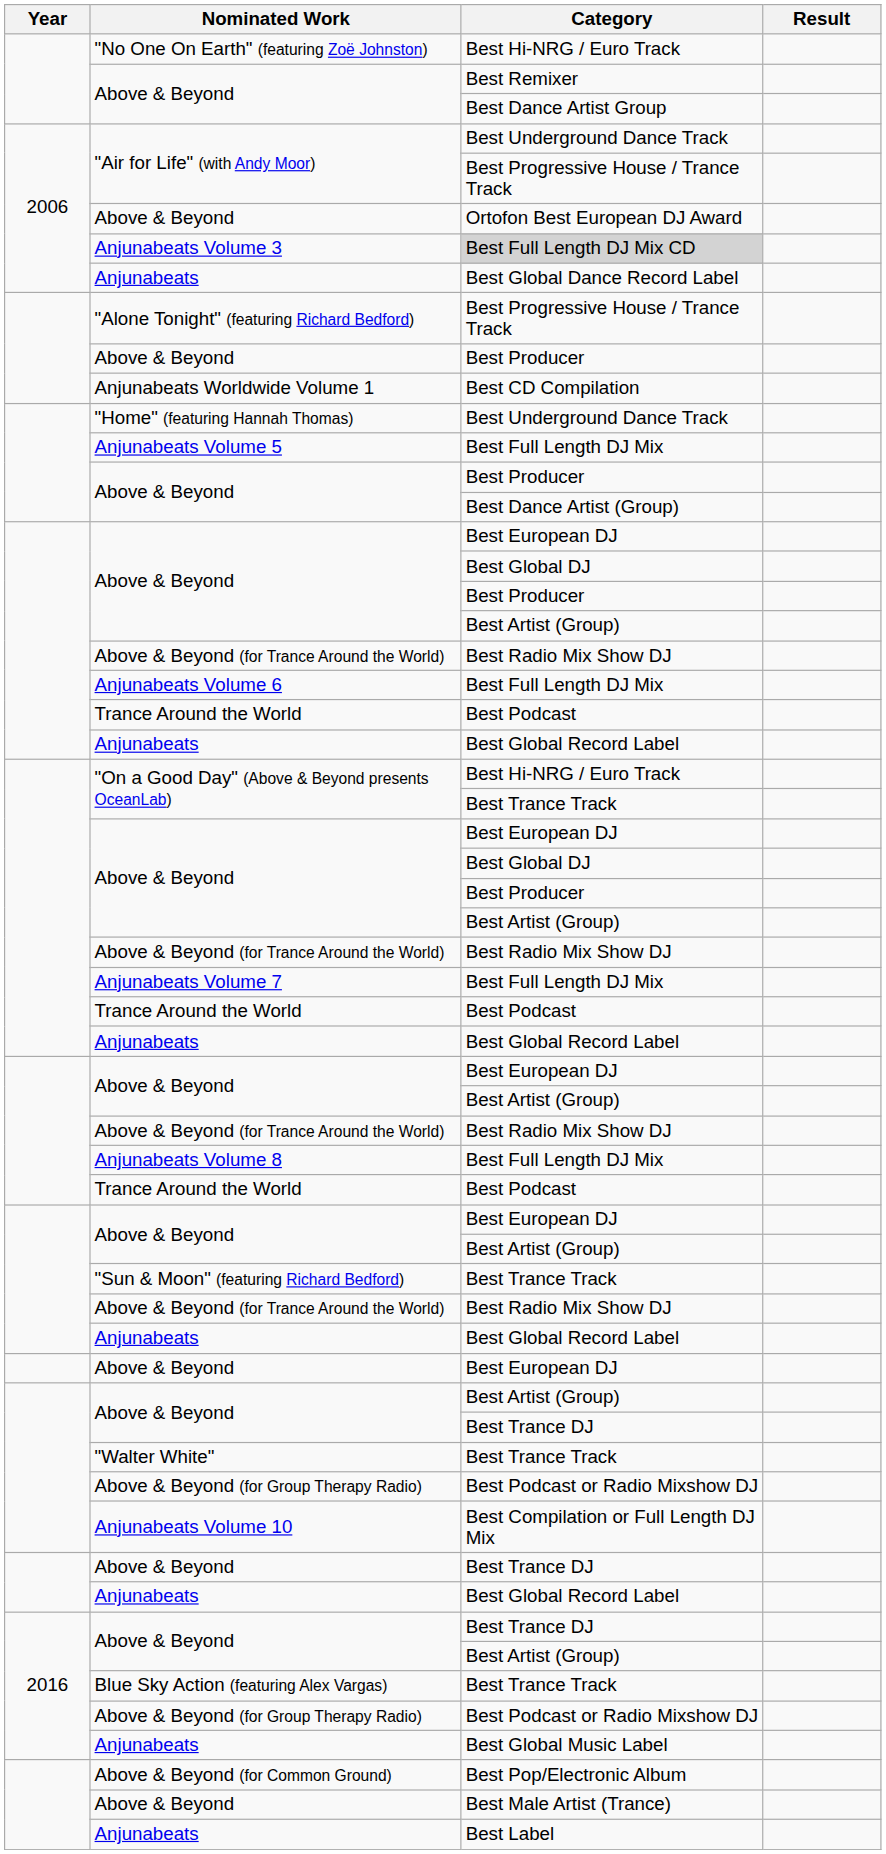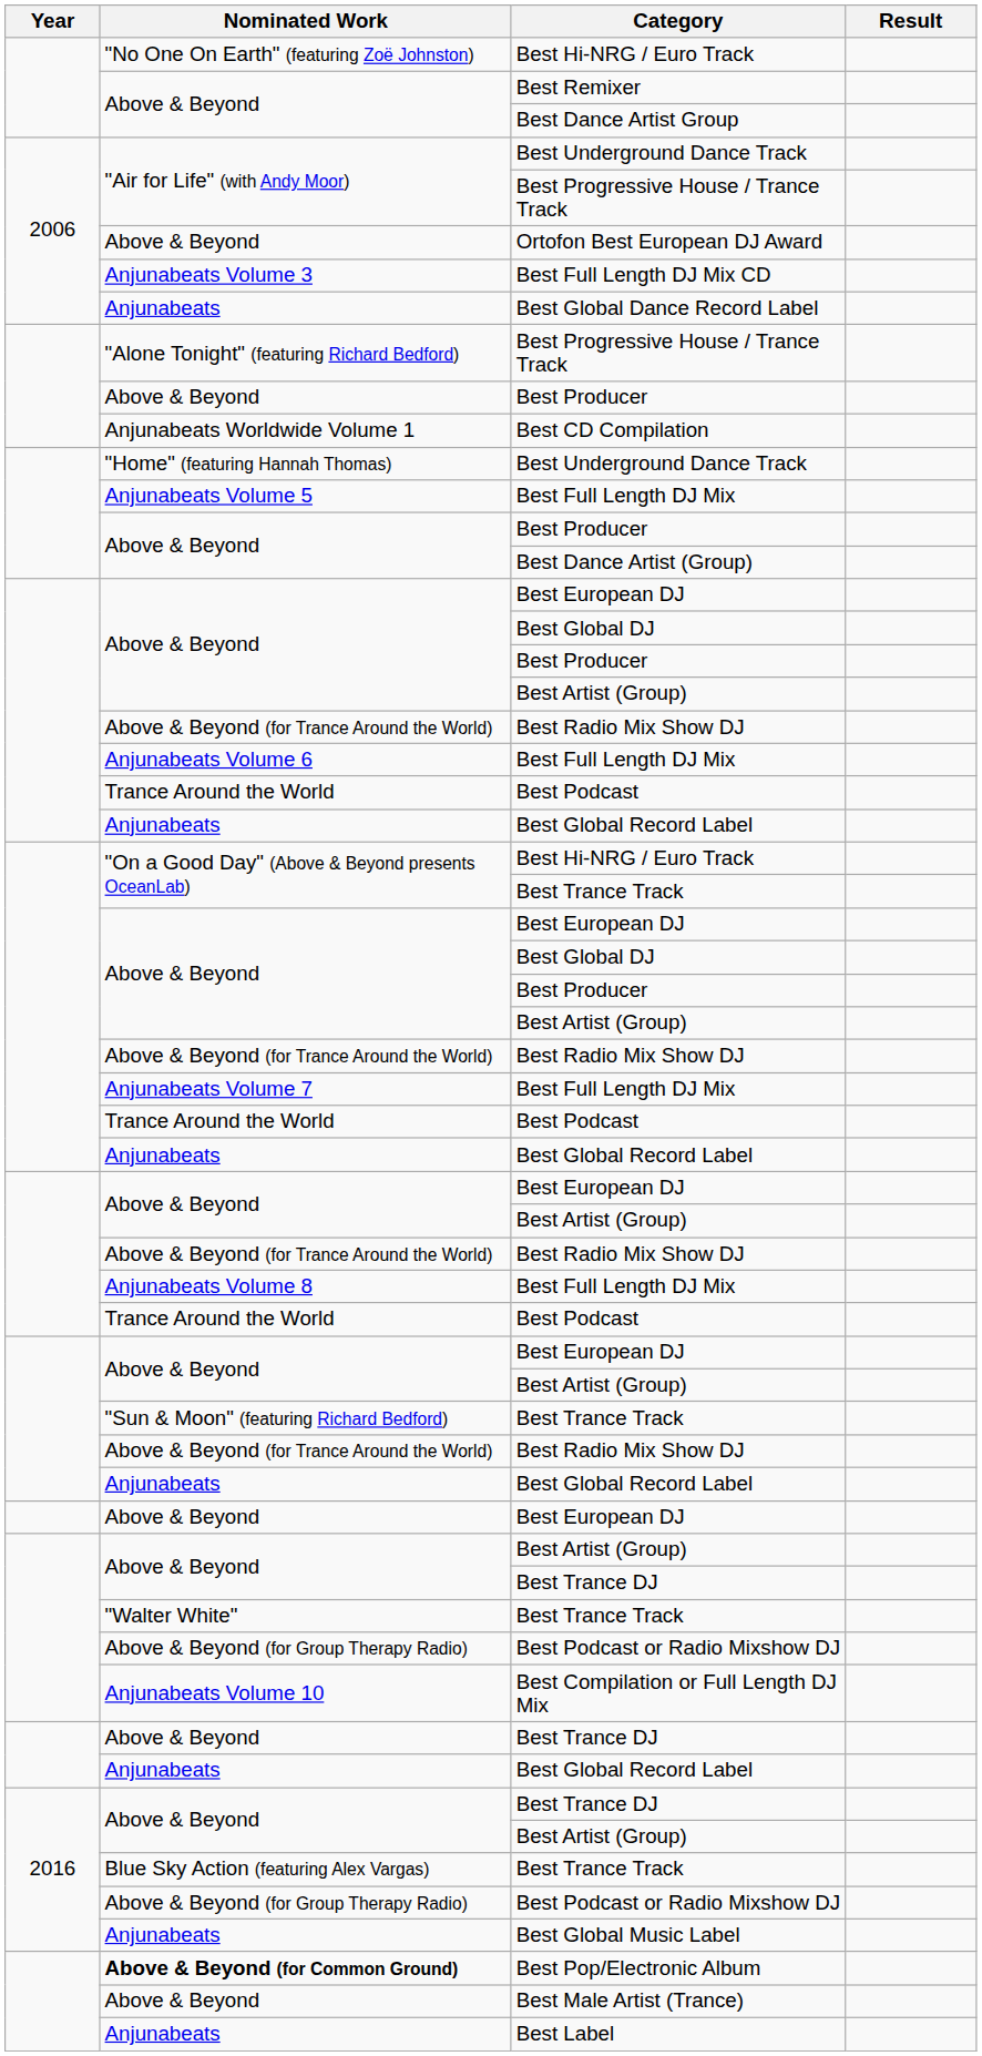Best Full Length DJ Mix CD | Category: lightgrey background -> no background
Best Pop/Electronic Album | Nominated Work: normal -> bold
